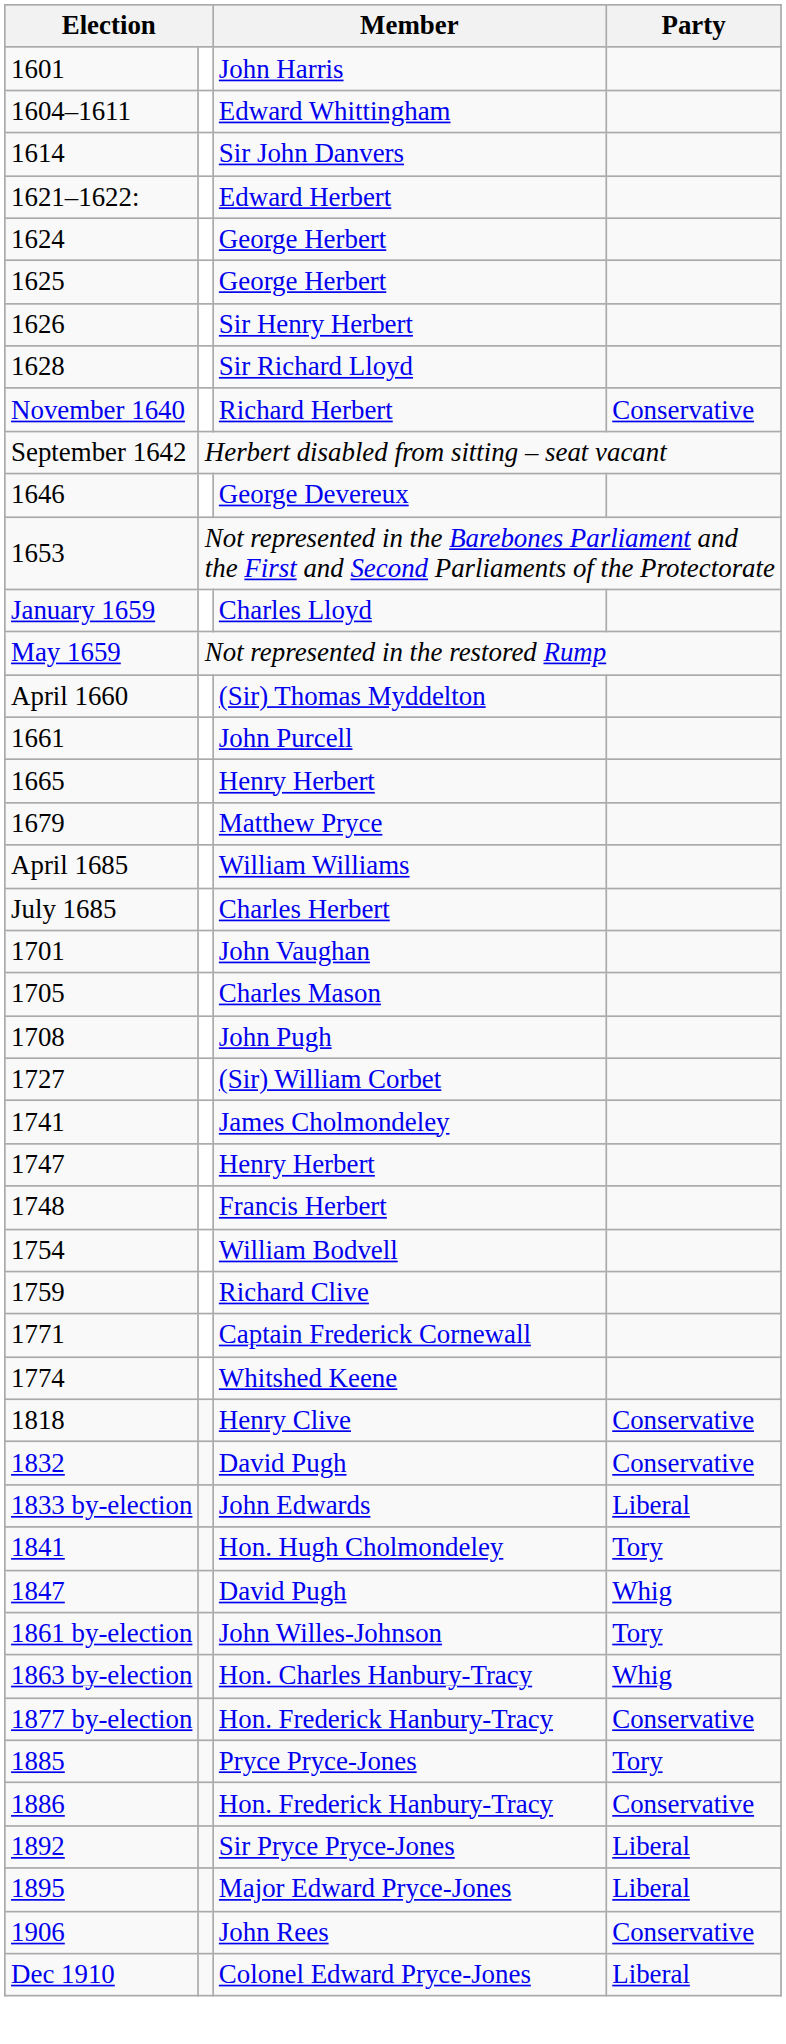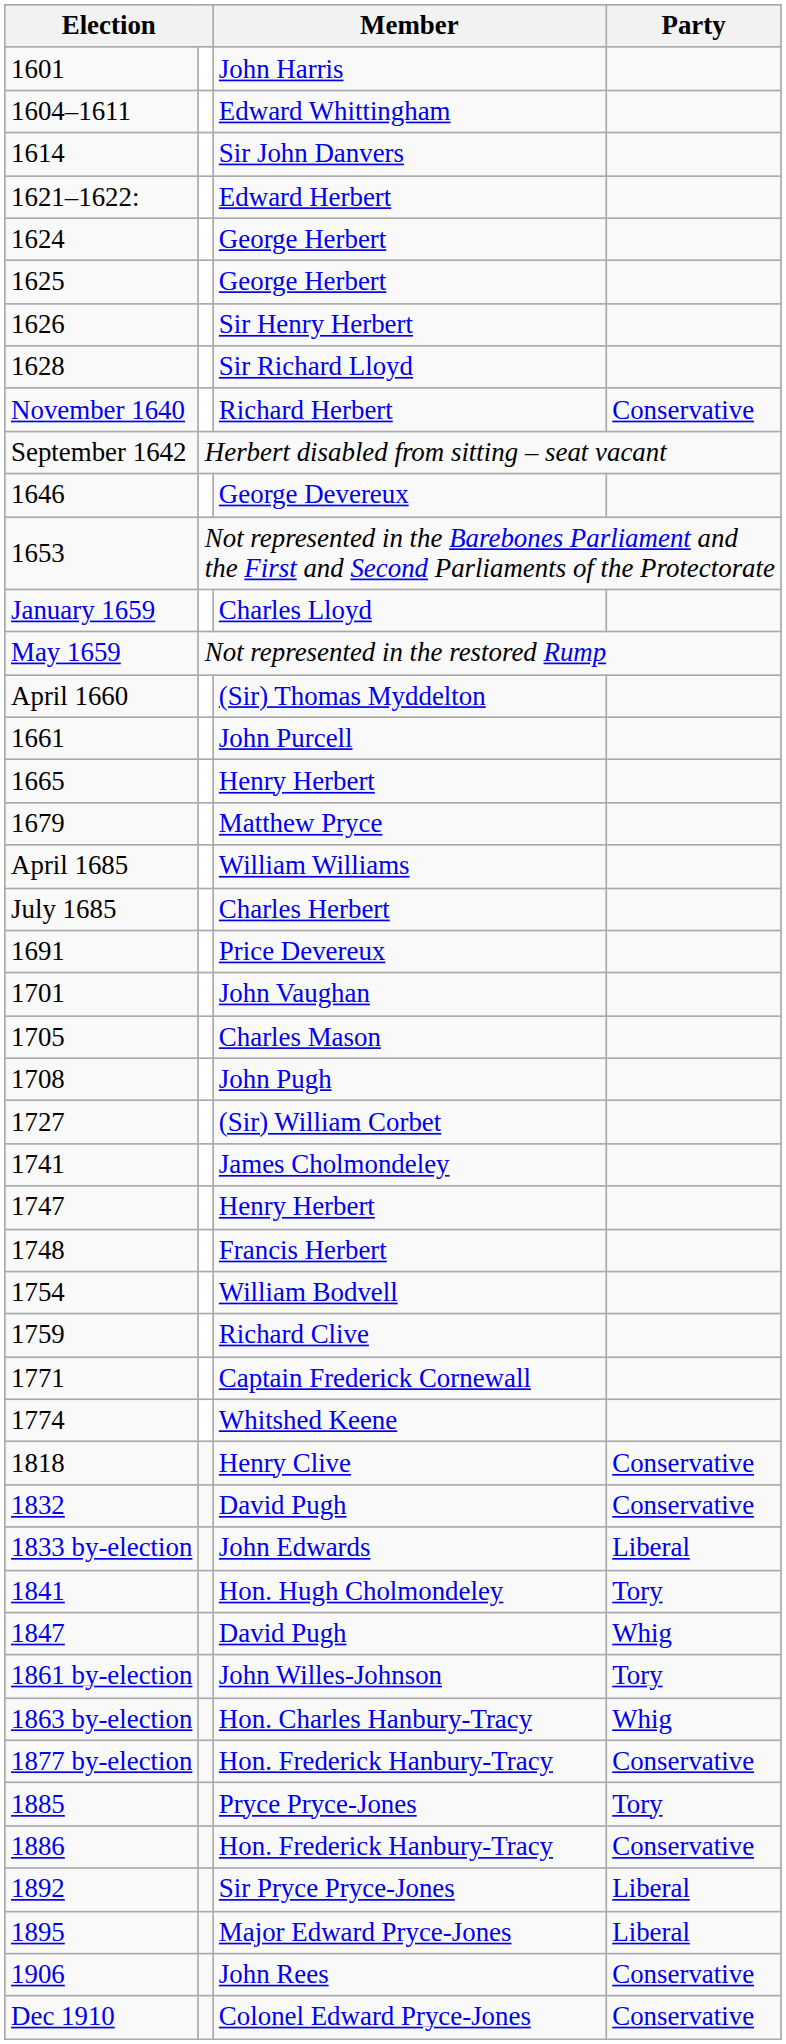+ row: 1691 | Price Devereux
Colonel Edward Pryce-Jones | Party: Liberal -> Conservative
